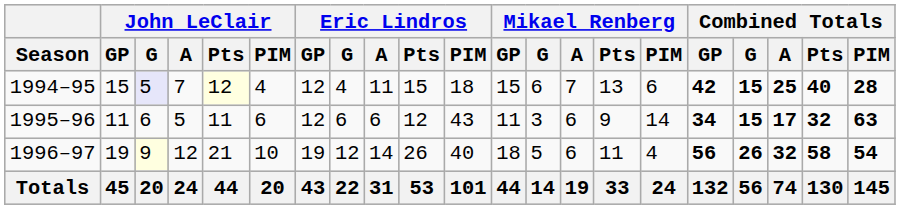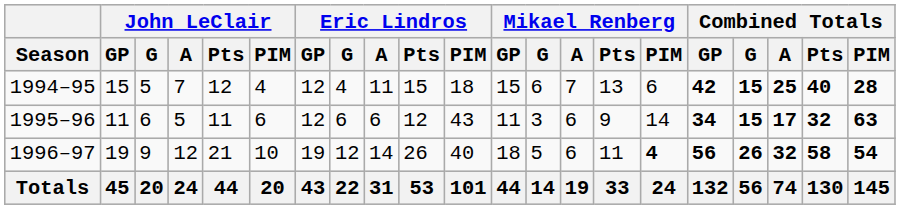1994–95 | John LeClair / G: lavender background -> no background
1994–95 | John LeClair / Pts: lightyellow background -> no background
1996–97 | John LeClair / G: lightyellow background -> no background
1996–97 | Mikael Renberg / PIM: normal -> bold
